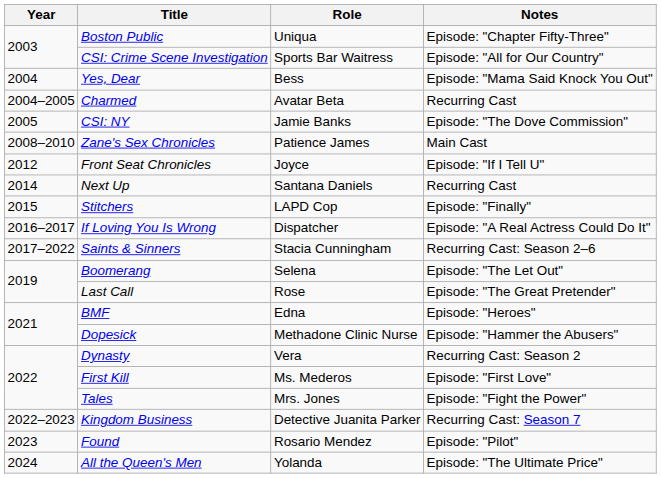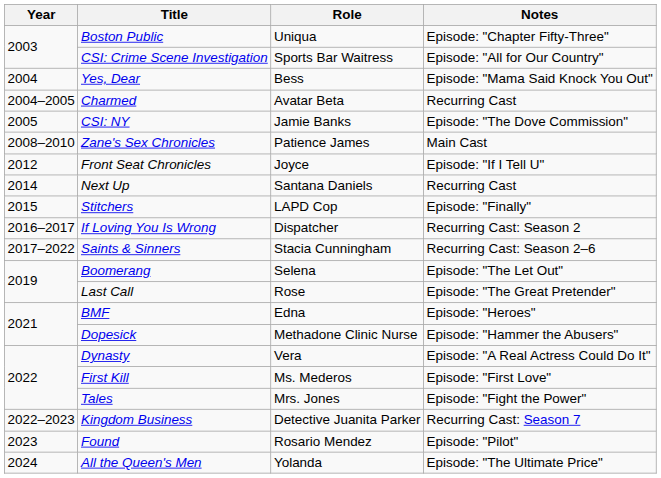If Loving You Is Wrong | Notes: Episode: "A Real Actress Could Do It" -> Recurring Cast: Season 2
Dynasty | Notes: Recurring Cast: Season 2 -> Episode: "A Real Actress Could Do It"
